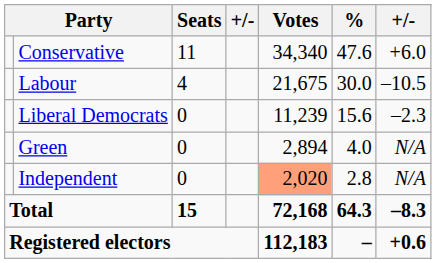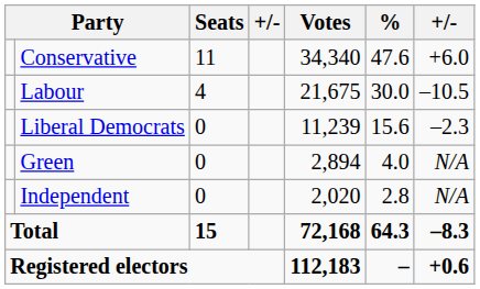Independent | Votes: lightsalmon background -> no background
